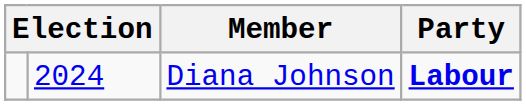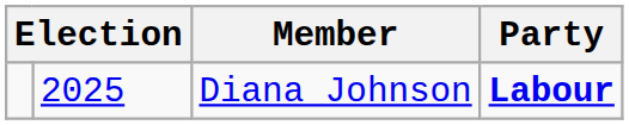Diana Johnson | column 2: 2024 -> 2025
